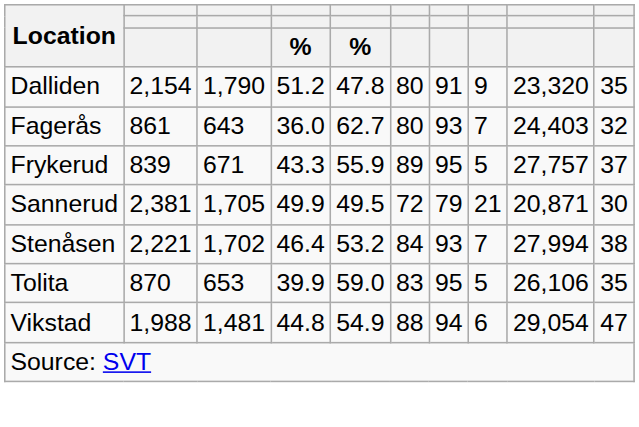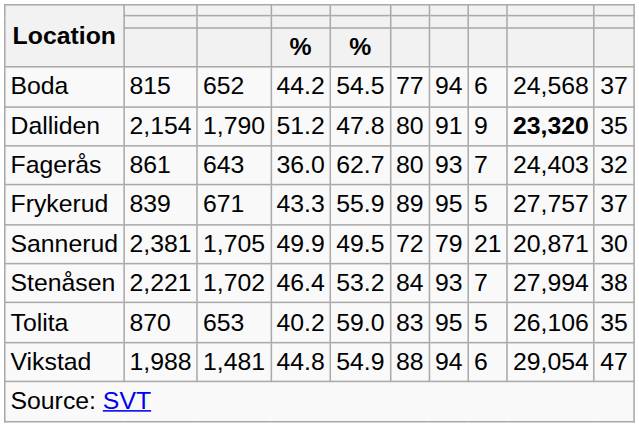+ row: Boda | 815 | 652 | 44.2 | 54.5 | 77 | 94 | 6 | 24,568 | 37
Dalliden | column 9: normal -> bold
Tolita | column 4: 39.9 -> 40.2
